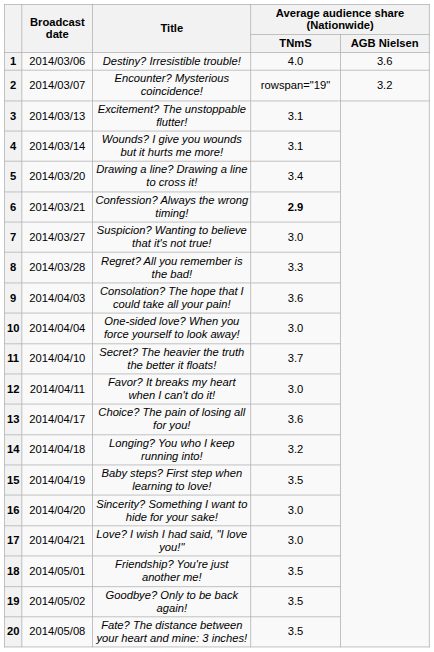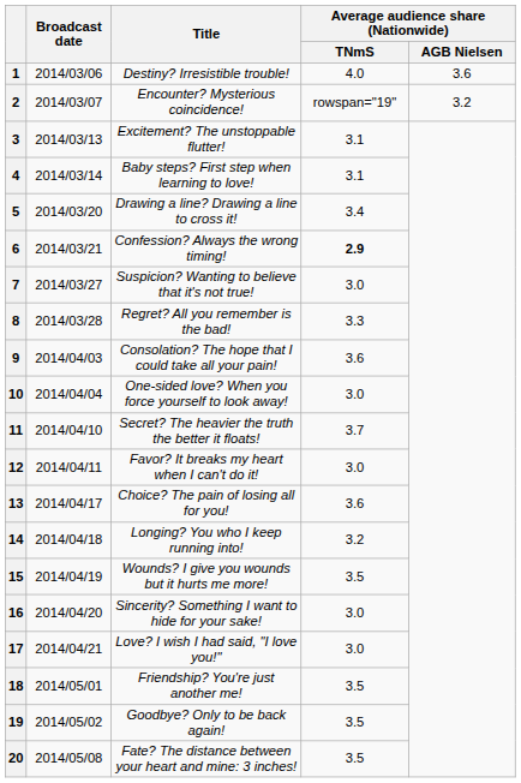4 | Title: Wounds? I give you wounds but it hurts me more! -> Baby steps? First step when learning to love!
15 | Title: Baby steps? First step when learning to love! -> Wounds? I give you wounds but it hurts me more!
